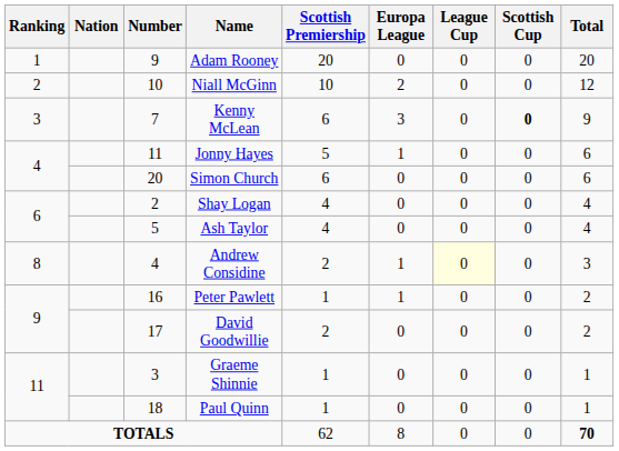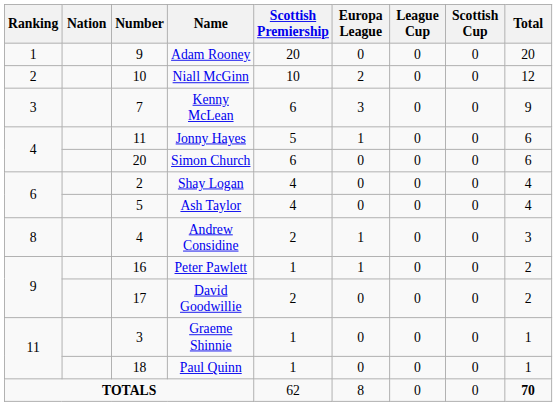Kenny McLean | Scottish Cup: bold -> normal
Andrew Considine | League Cup: lightyellow background -> no background
